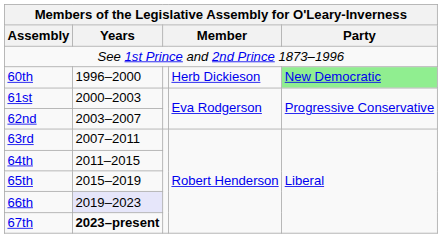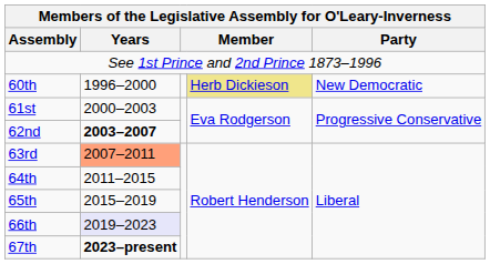60th | column 4: no background -> khaki background
60th | Party: lightgreen background -> no background
62nd | Years: normal -> bold
63rd | Years: no background -> lightsalmon background
